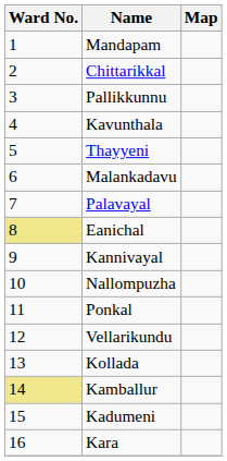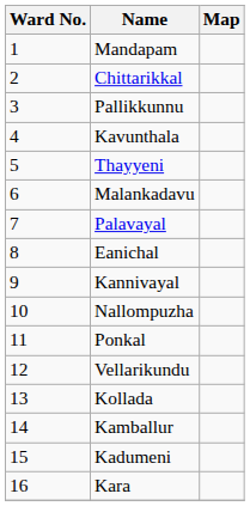Eanichal | Ward No.: khaki background -> no background
Kamballur | Ward No.: khaki background -> no background
